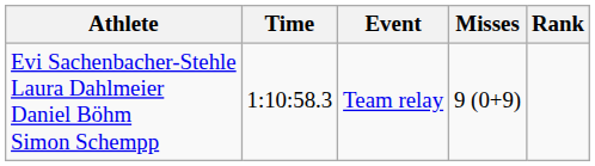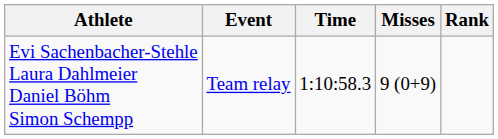columns swapped: Event <-> Time
